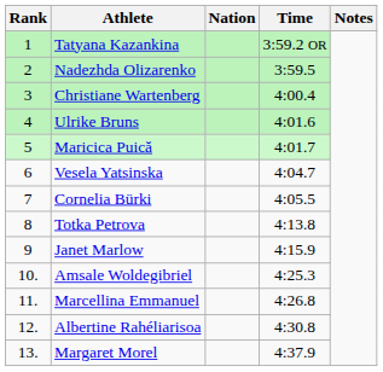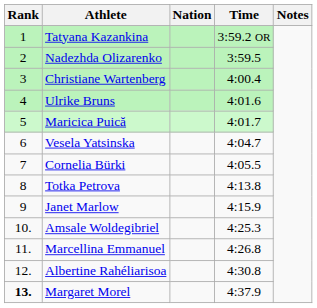Margaret Morel | Rank: normal -> bold
